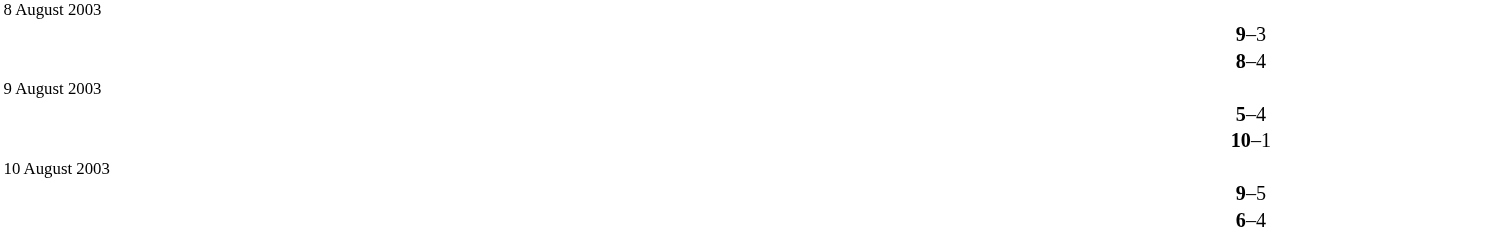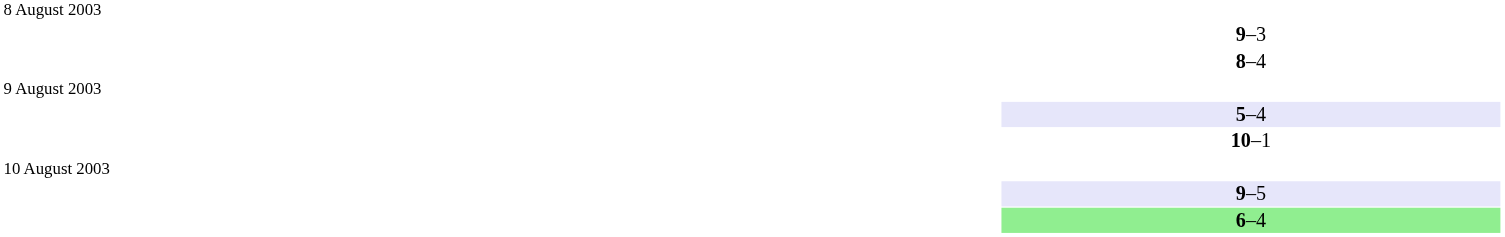5–4 | column 2: no background -> lavender background
9–5 | column 2: no background -> lavender background
6–4 | column 2: no background -> lightgreen background
